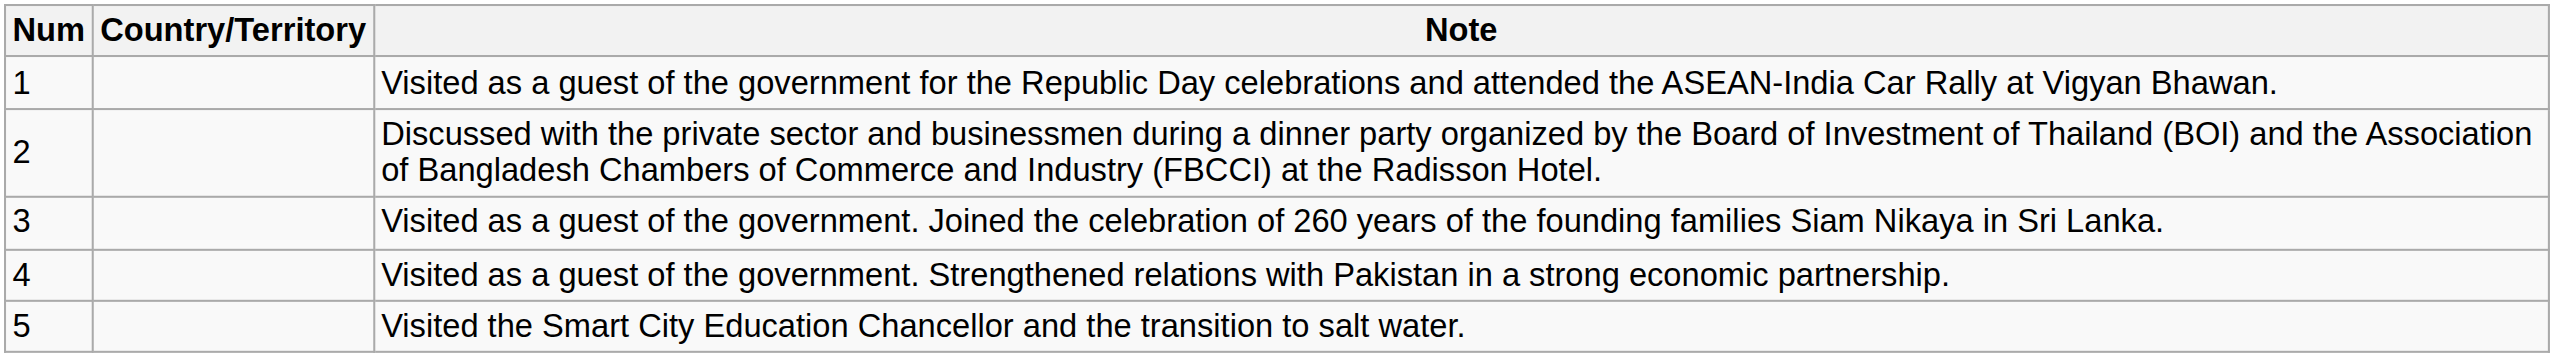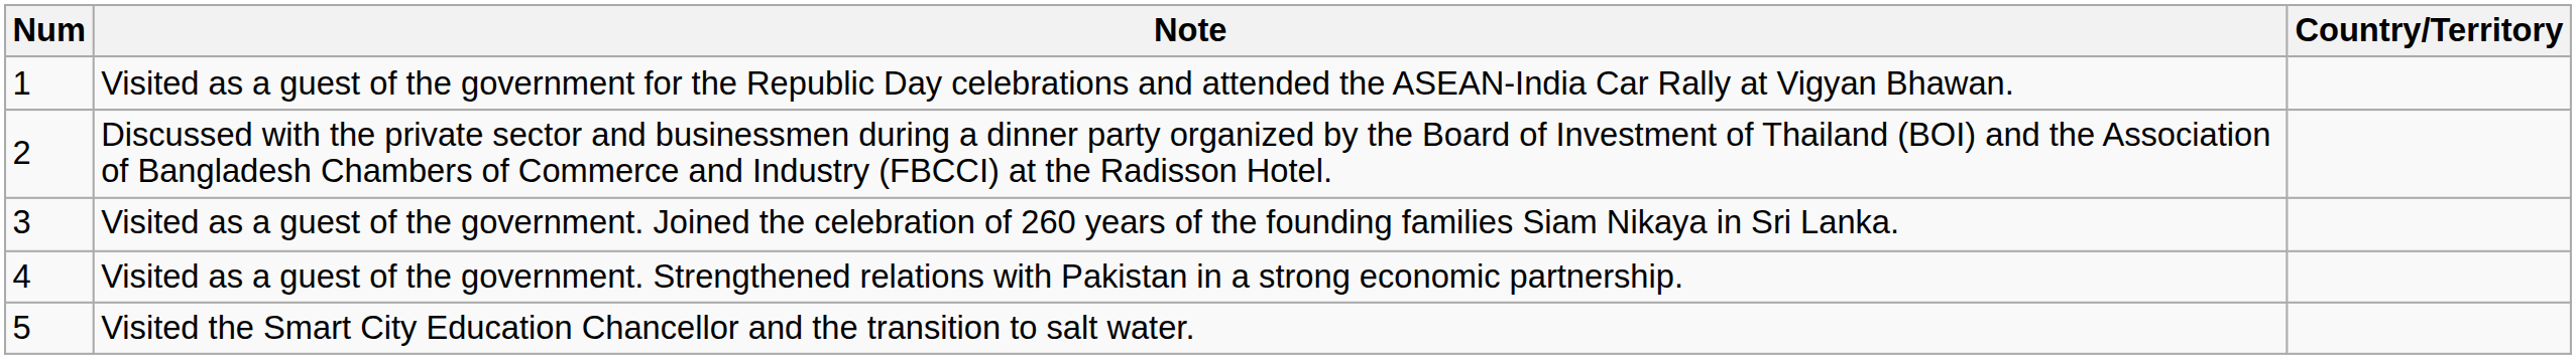columns swapped: Country/Territory <-> Note
